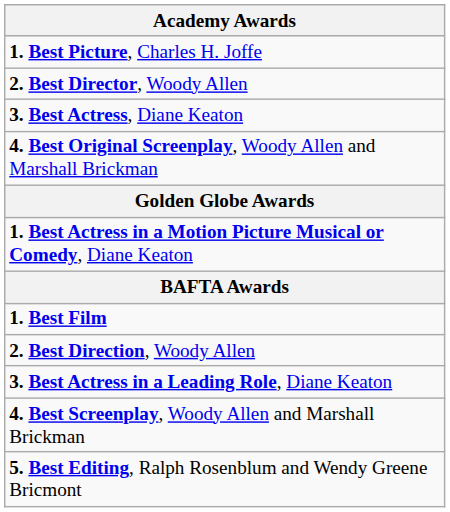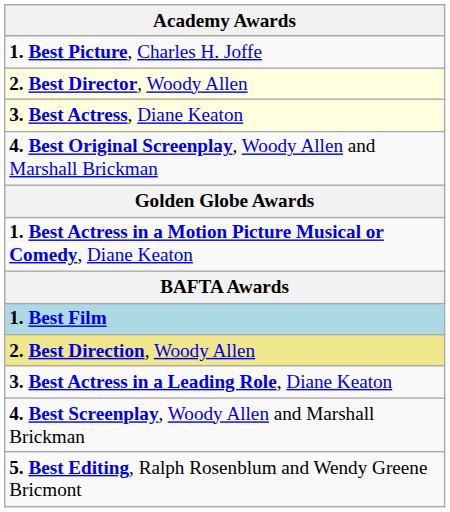2. Best Director, Woody Allen | column 1: no background -> lightyellow background
3. Best Actress, Diane Keaton | column 1: no background -> lightyellow background
1. Best Film | column 1: no background -> lightblue background
2. Best Direction, Woody Allen | column 1: no background -> khaki background
